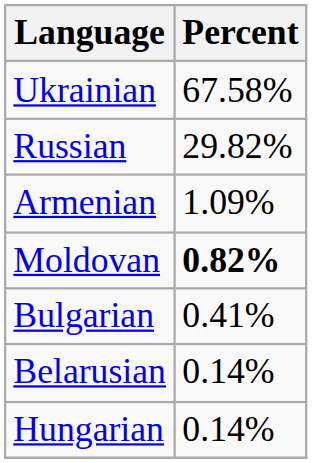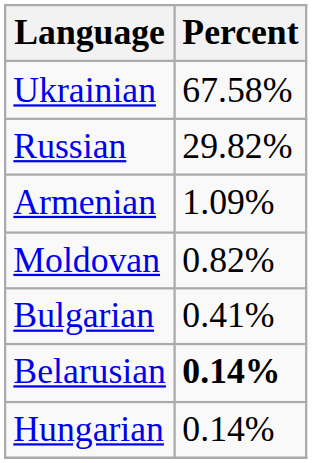Moldovan | Percent: bold -> normal
Belarusian | Percent: normal -> bold
